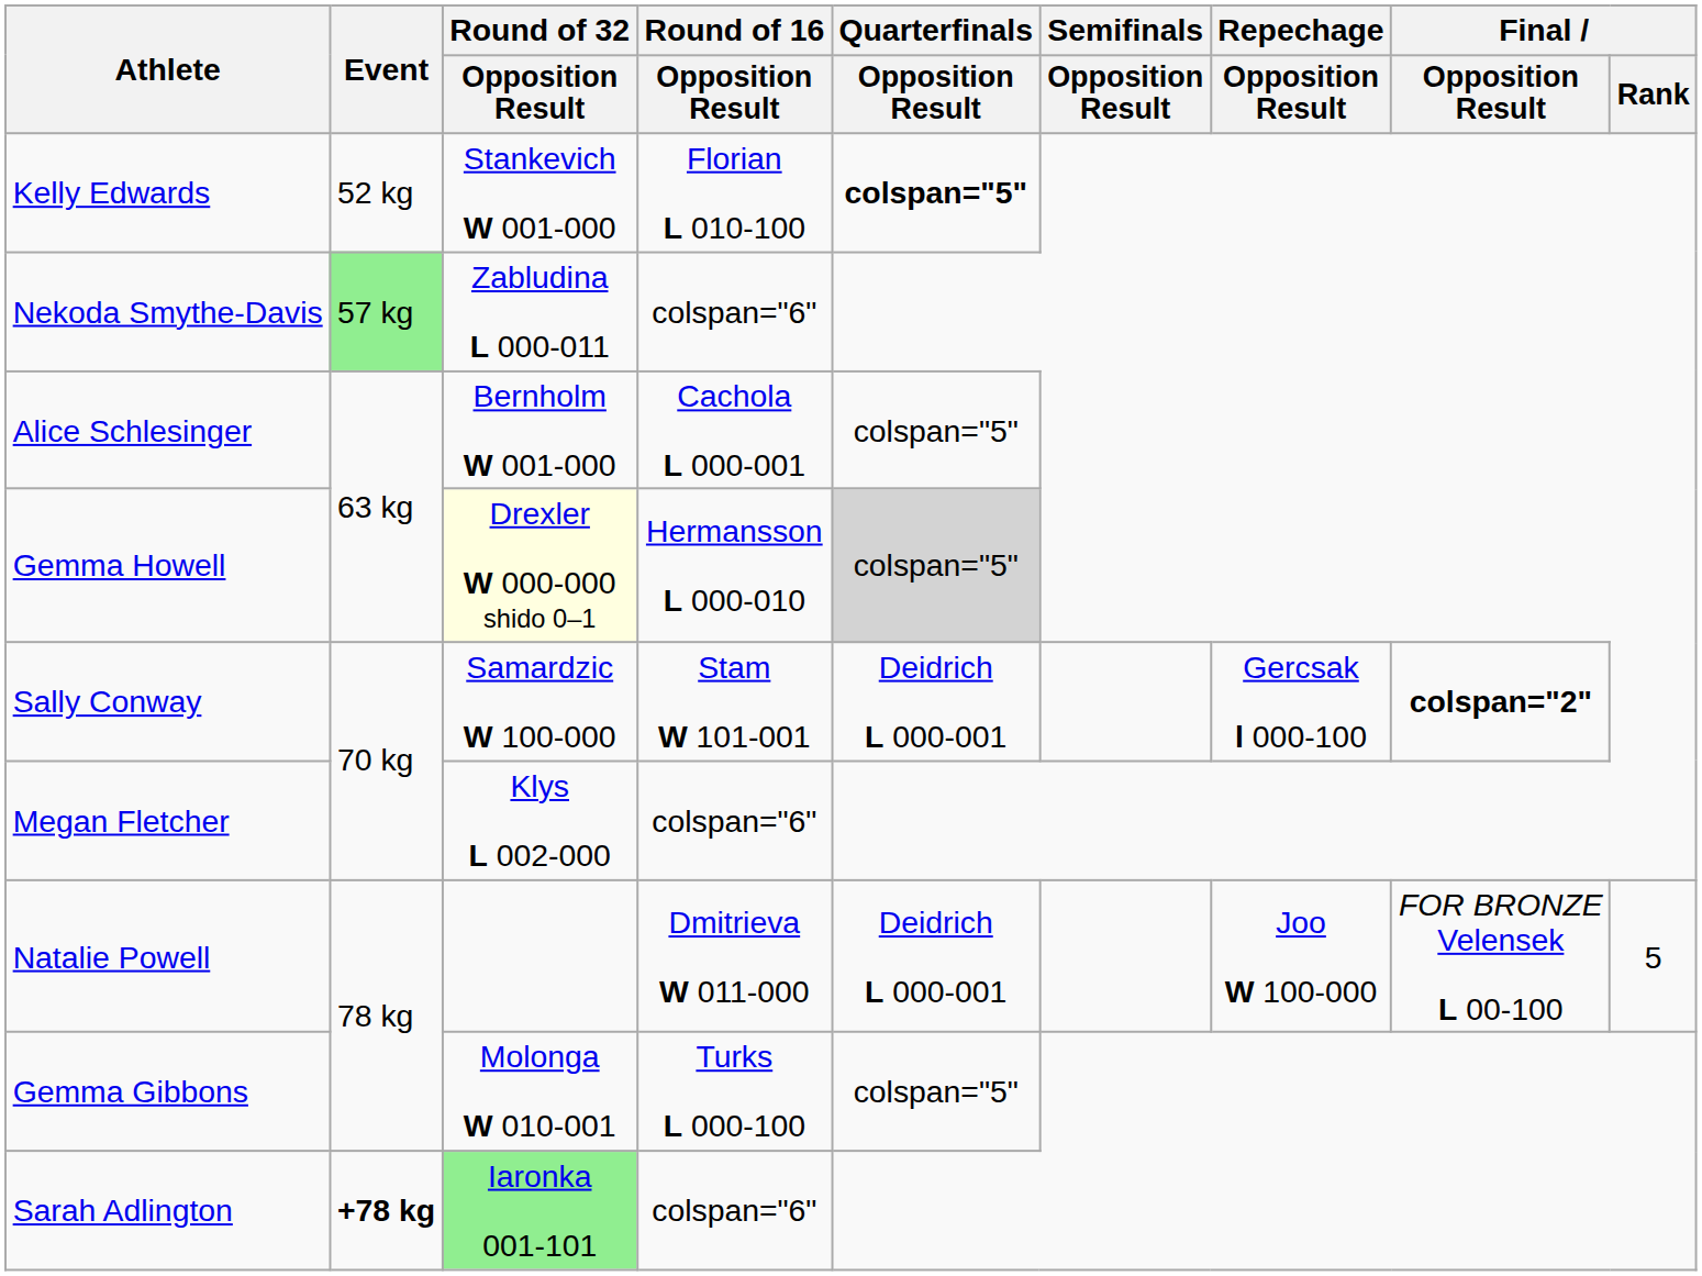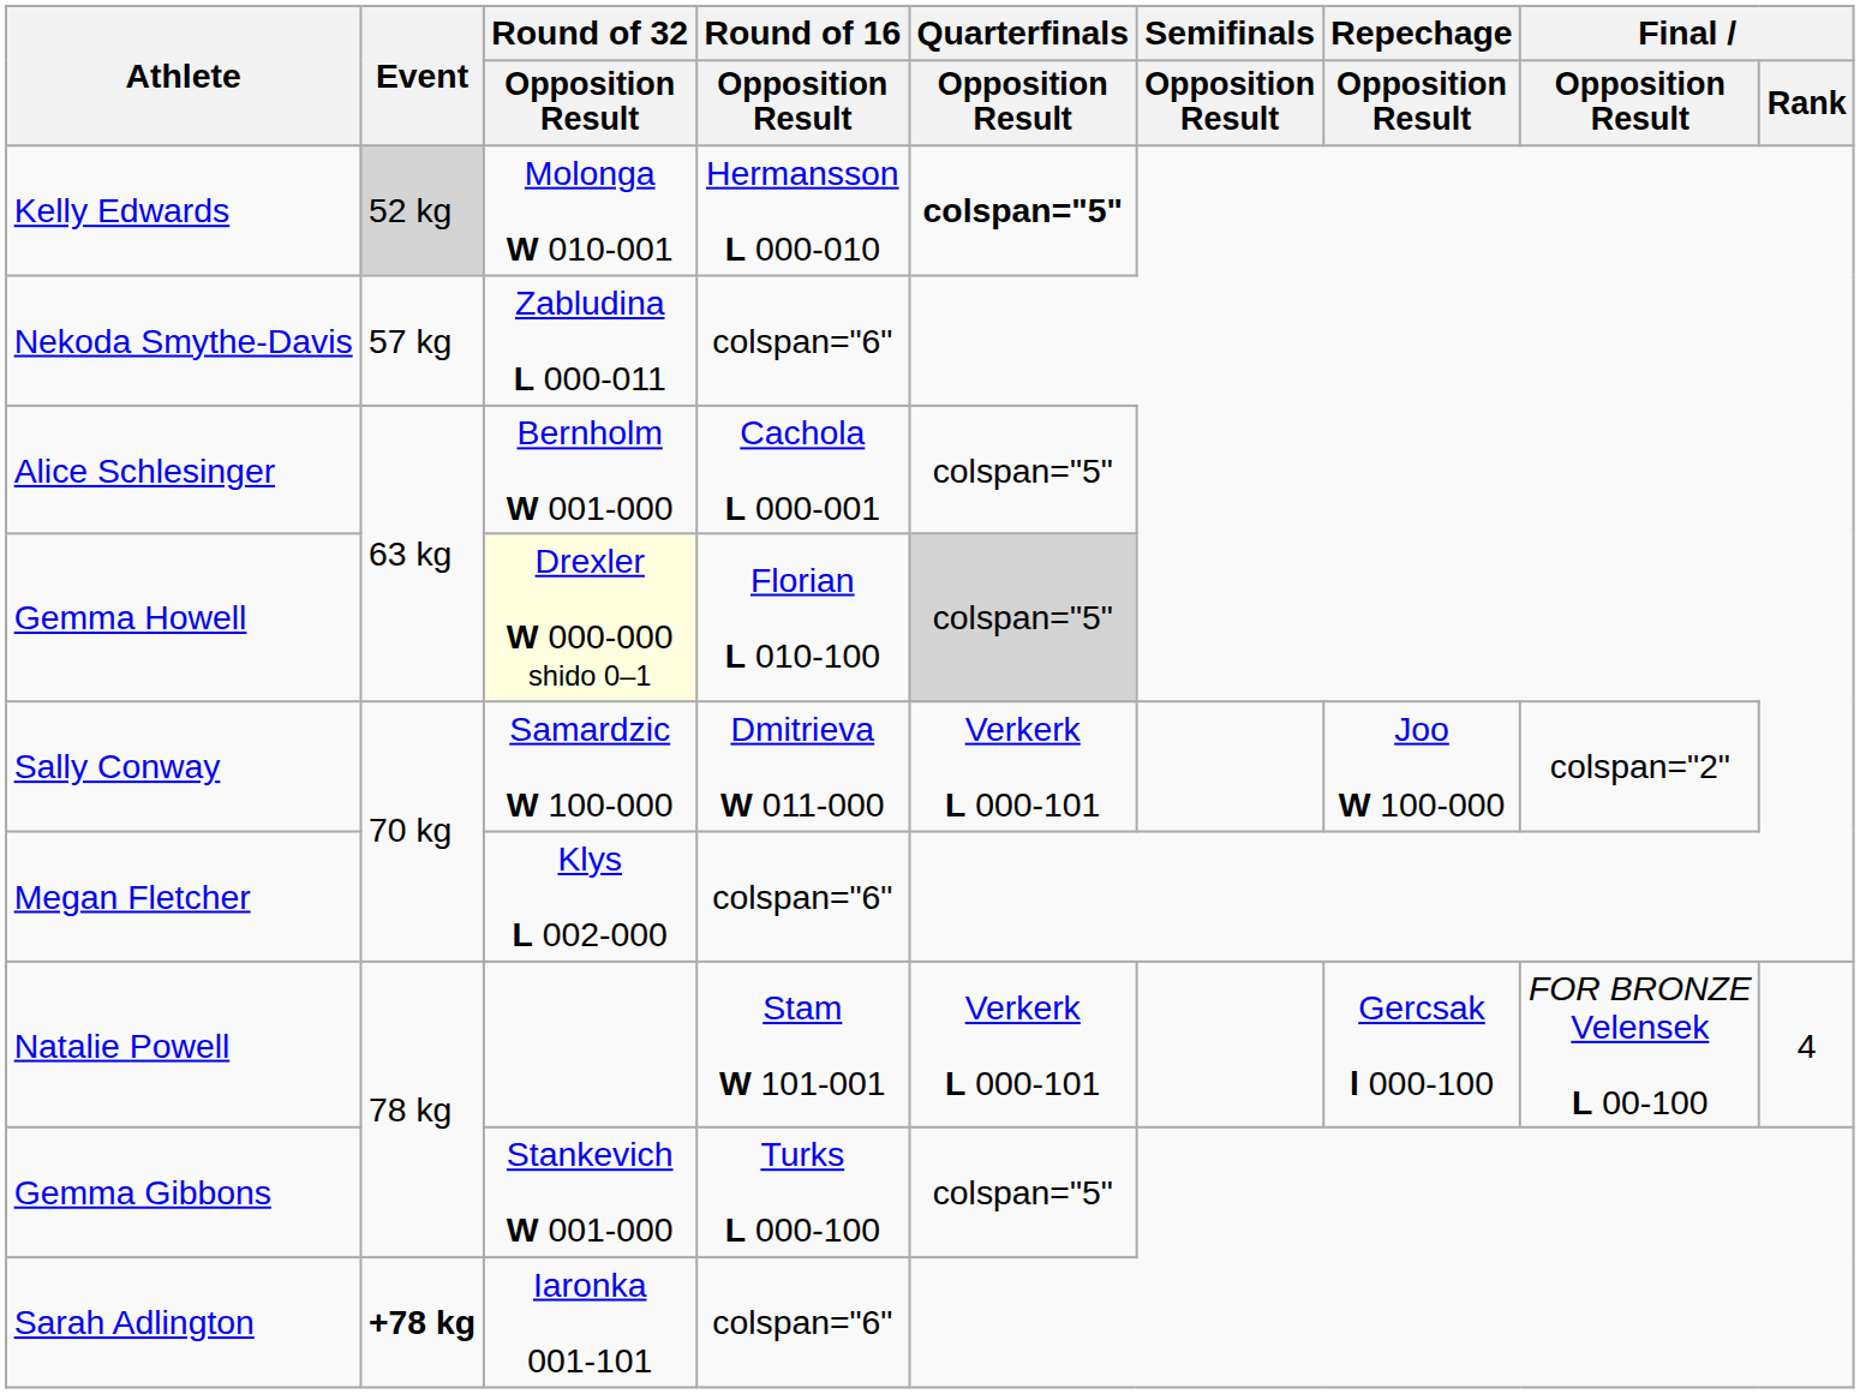Kelly Edwards | Event: no background -> lightgrey background
Kelly Edwards | Round of 32 / Opposition Result: Stankevich W 001-000 -> Molonga W 010-001
Kelly Edwards | Round of 16 / Opposition Result: Florian L 010-100 -> Hermansson L 000-010
Nekoda Smythe-Davis | Event: lightgreen background -> no background
Gemma Howell | Round of 16 / Opposition Result: Hermansson L 000-010 -> Florian L 010-100
Sally Conway | Round of 16 / Opposition Result: Stam W 101-001 -> Dmitrieva W 011-000
Sally Conway | Quarterfinals / Opposition Result: Deidrich L 000-001 -> Verkerk L 000-101
Sally Conway | Repechage / Opposition Result: Gercsak l 000-100 -> Joo W 100-000
Sally Conway | Final / Opposition Result: bold -> normal
Natalie Powell | Round of 16 / Opposition Result: Dmitrieva W 011-000 -> Stam W 101-001
Natalie Powell | Quarterfinals / Opposition Result: Deidrich L 000-001 -> Verkerk L 000-101
Natalie Powell | Repechage / Opposition Result: Joo W 100-000 -> Gercsak l 000-100
Natalie Powell | Final / Rank: 5 -> 4
Gemma Gibbons | Round of 32 / Opposition Result: Molonga W 010-001 -> Stankevich W 001-000
Sarah Adlington | Round of 32 / Opposition Result: lightgreen background -> no background
